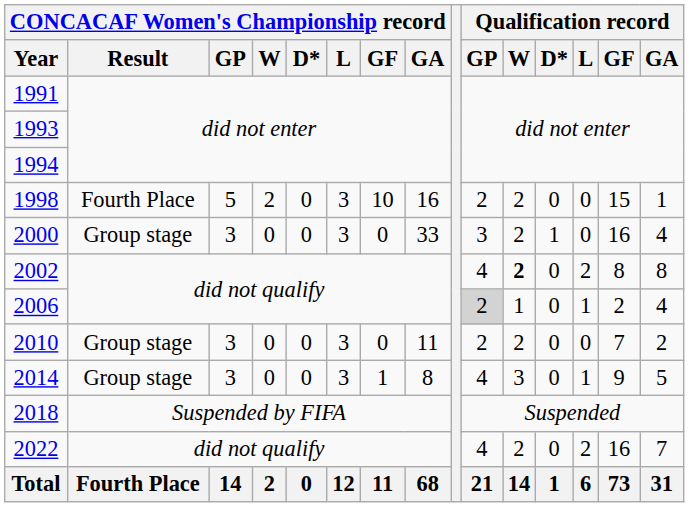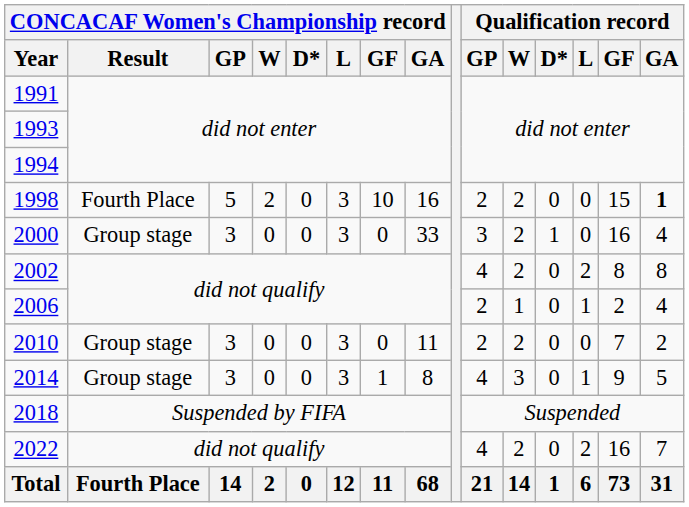1998 | Qualification record / GA: normal -> bold
2002 | Qualification record / W: bold -> normal
2006 | Qualification record / GP: lightgrey background -> no background
